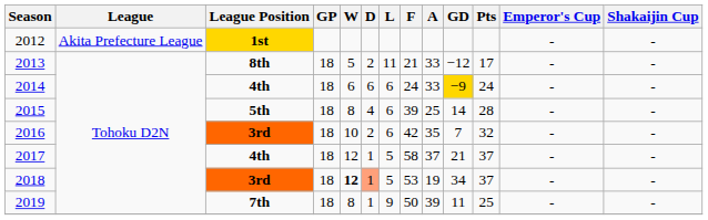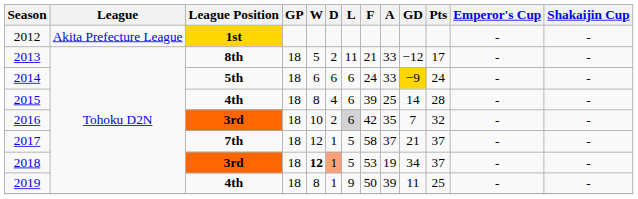2014 | League Position: 4th -> 5th
2015 | League Position: 5th -> 4th
2016 | L: no background -> lightgrey background
2017 | League Position: 4th -> 7th
2019 | League Position: 7th -> 4th
